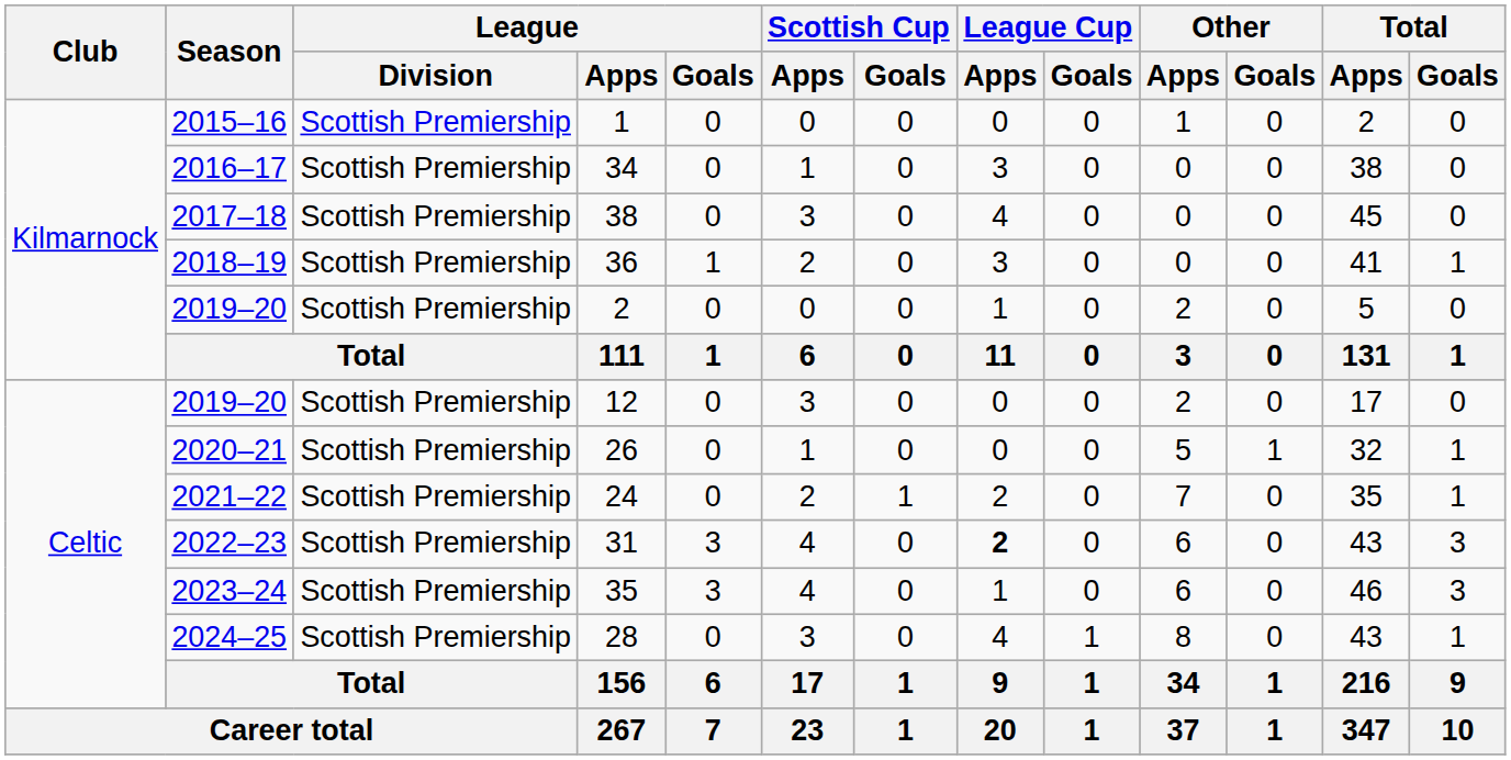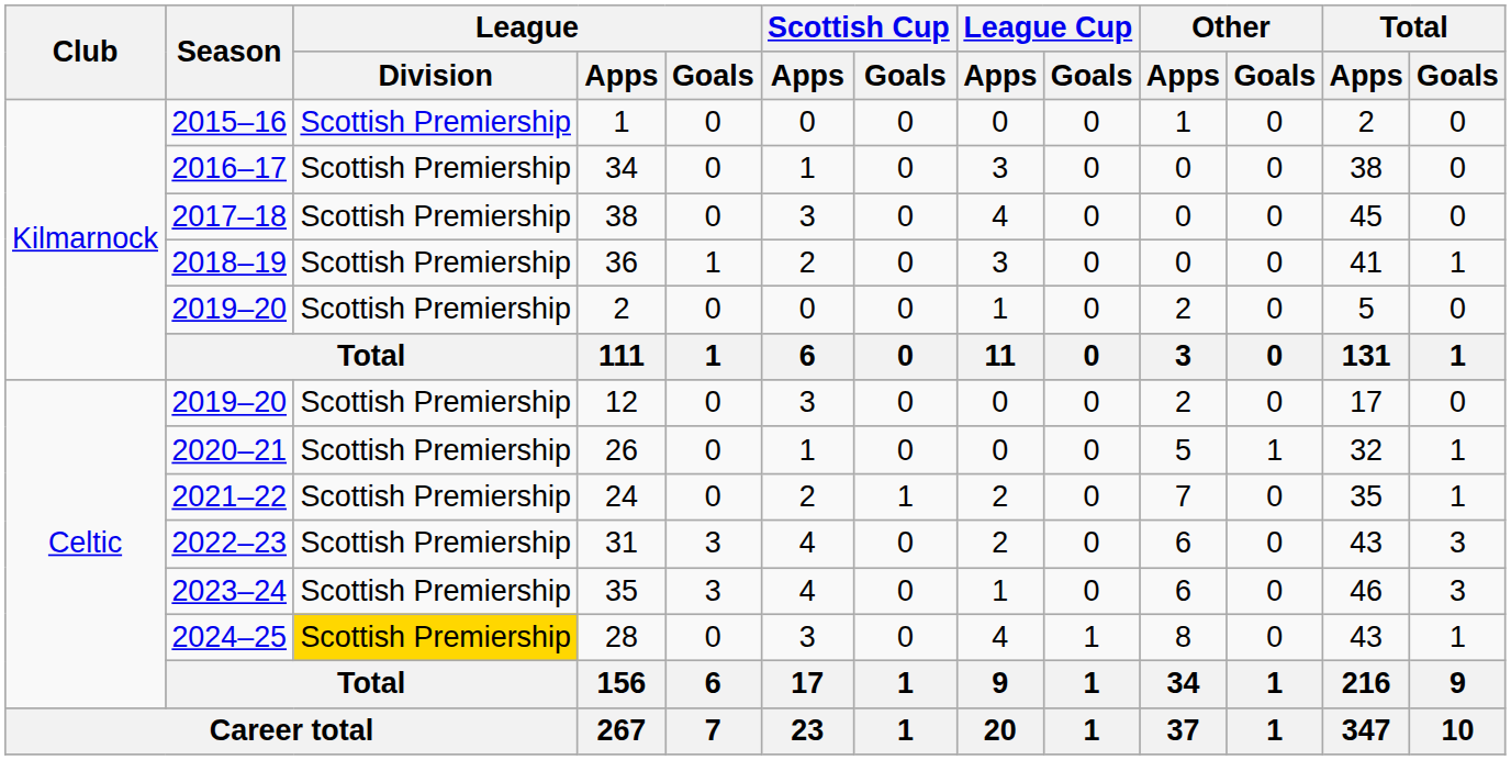31 | League Cup / Apps: bold -> normal
28 | League / Division: no background -> gold background
